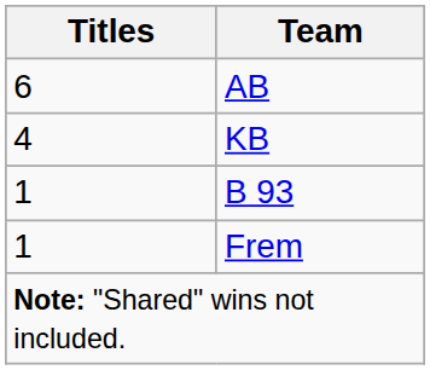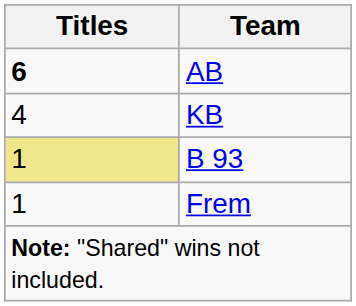AB | Titles: normal -> bold
B 93 | Titles: no background -> khaki background
